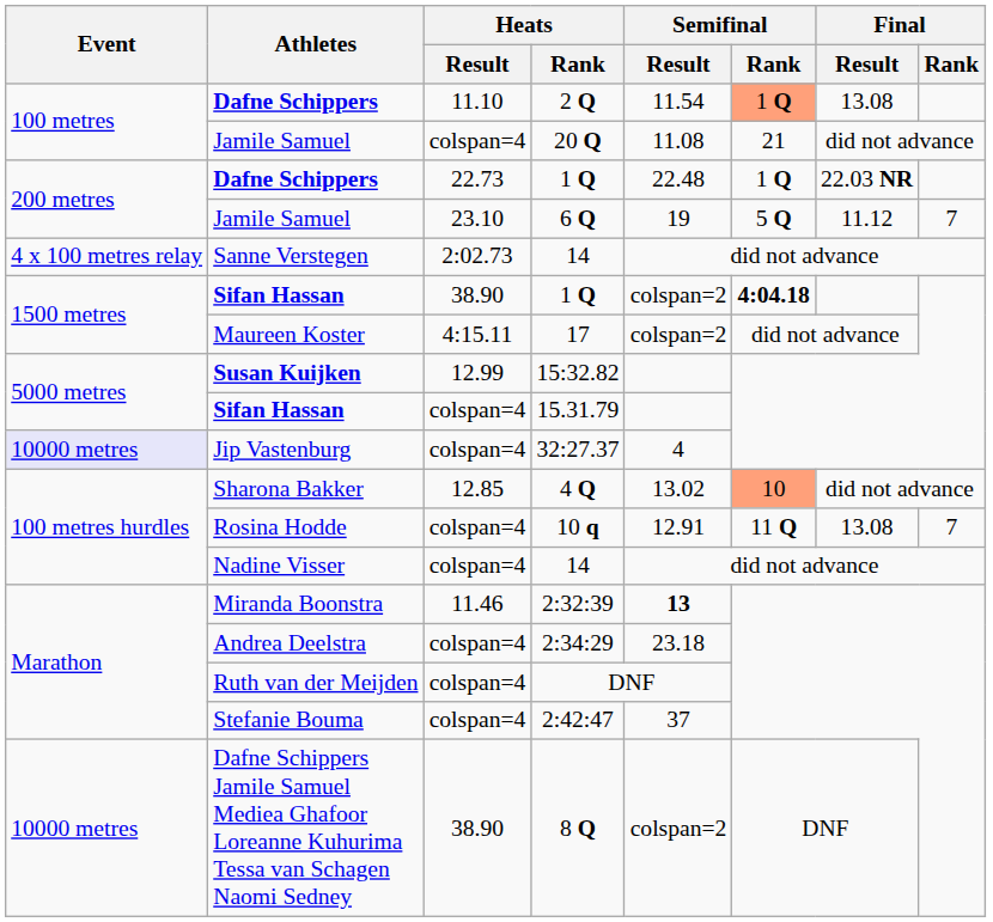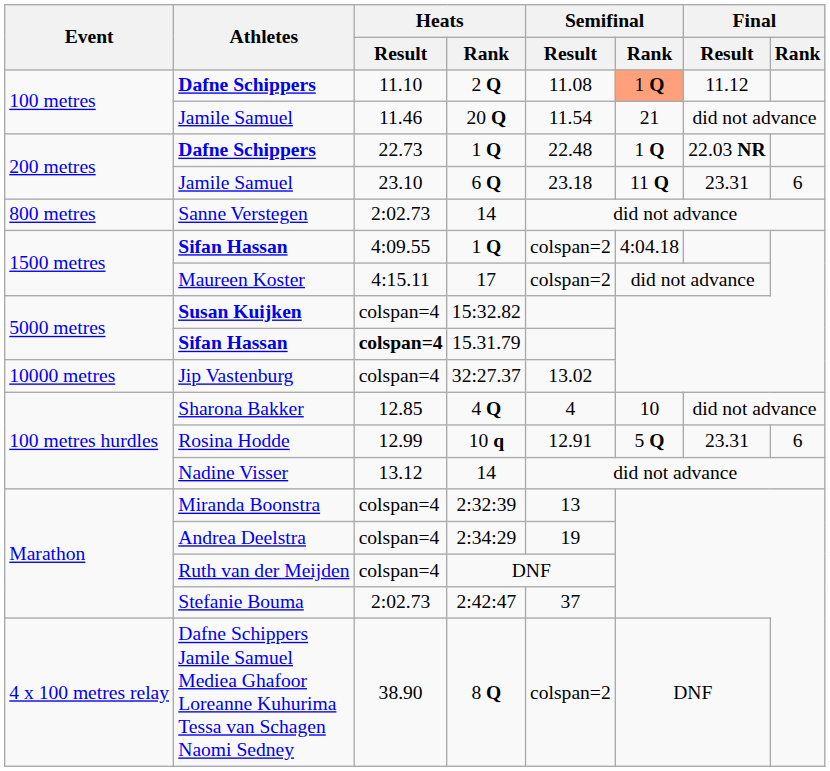2 Q | Semifinal / Result: 11.54 -> 11.08
2 Q | Final / Result: 13.08 -> 11.12
20 Q | Heats / Result: colspan=4 -> 11.46
20 Q | Semifinal / Result: 11.08 -> 11.54
6 Q | Semifinal / Result: 19 -> 23.18
6 Q | Semifinal / Rank: 5 Q -> 11 Q
6 Q | Final / Result: 11.12 -> 23.31
6 Q | Final / Rank: 7 -> 6
Sanne Verstegen / 14 | Event: 4 x 100 metres relay -> 800 metres
Sifan Hassan / 1 Q | Heats / Result: 38.90 -> 4:09.55
Sifan Hassan / 1 Q | Semifinal / Rank: bold -> normal
15:32.82 | Heats / Result: 12.99 -> colspan=4
15.31.79 | Heats / Result: normal -> bold
32:27.37 | Event: lavender background -> no background
32:27.37 | Semifinal / Result: 4 -> 13.02
4 Q | Semifinal / Result: 13.02 -> 4
4 Q | Semifinal / Rank: lightsalmon background -> no background
10 q | Heats / Result: colspan=4 -> 12.99
10 q | Semifinal / Rank: 11 Q -> 5 Q
10 q | Final / Result: 13.08 -> 23.31
10 q | Final / Rank: 7 -> 6
Nadine Visser / 14 | Heats / Result: colspan=4 -> 13.12
2:32:39 | Heats / Result: 11.46 -> colspan=4
2:32:39 | Semifinal / Result: bold -> normal
2:34:29 | Semifinal / Result: 23.18 -> 19
2:42:47 | Heats / Result: colspan=4 -> 2:02.73
8 Q | Event: 10000 metres -> 4 x 100 metres relay
